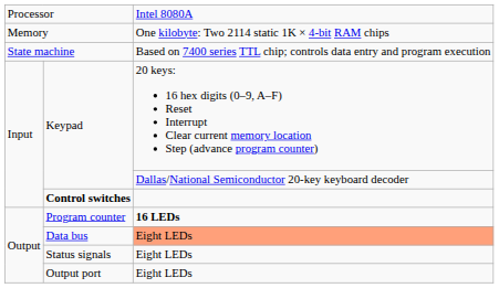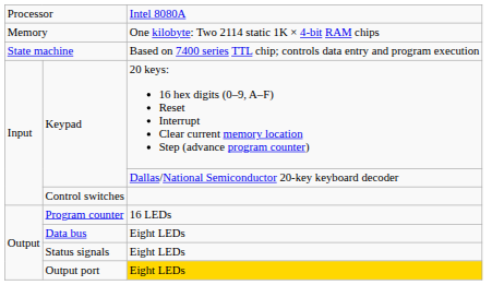Control switches | column 2: bold -> normal
Program counter | column 3: bold -> normal
Data bus | column 3: lightsalmon background -> no background
Output port | column 3: no background -> gold background
